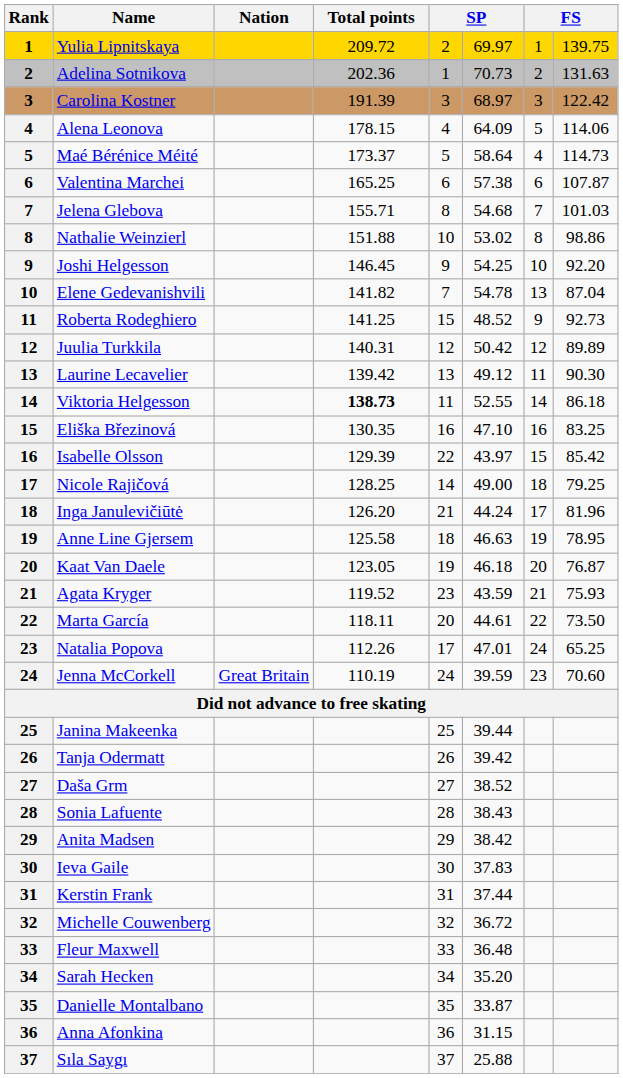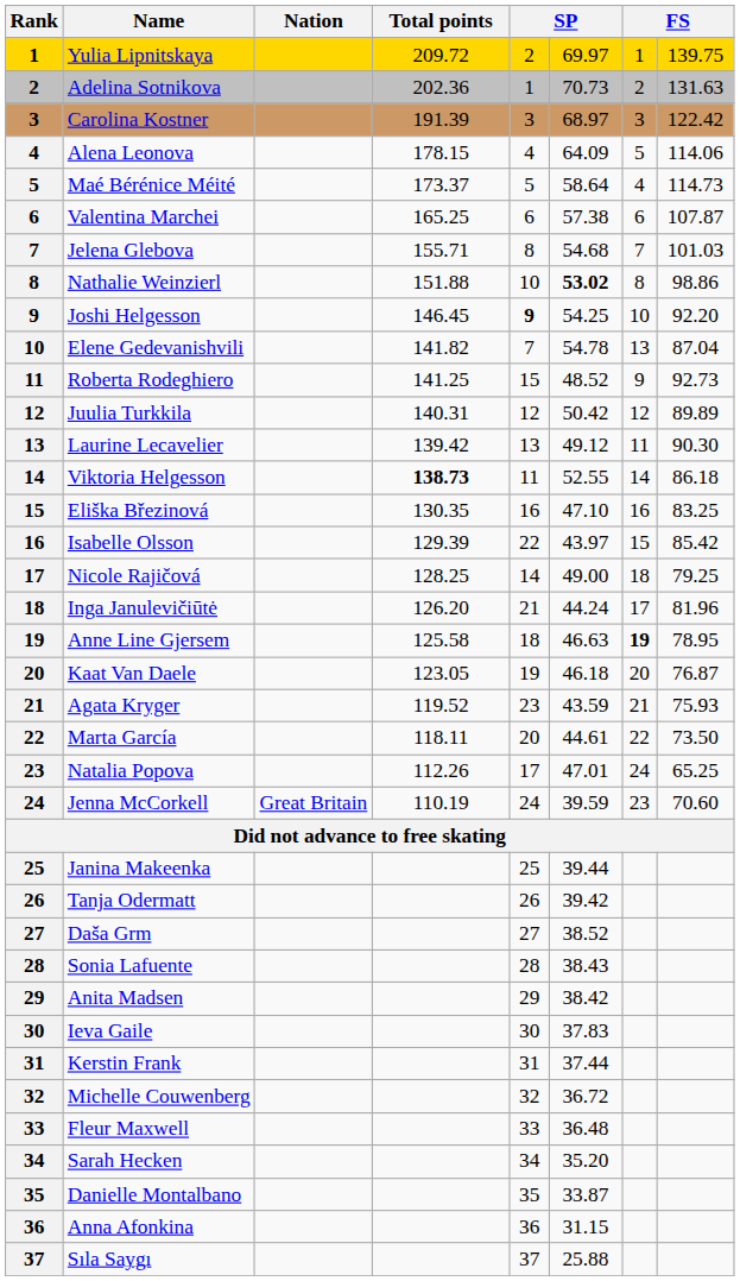Nathalie Weinzierl | column 6: normal -> bold
Joshi Helgesson | column 5: normal -> bold
Anne Line Gjersem | column 7: normal -> bold
